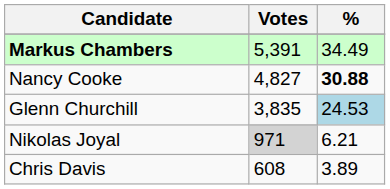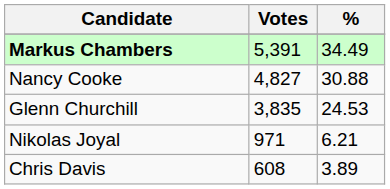Nancy Cooke | %: bold -> normal
Glenn Churchill | %: lightblue background -> no background
Nikolas Joyal | Votes: lightgrey background -> no background
